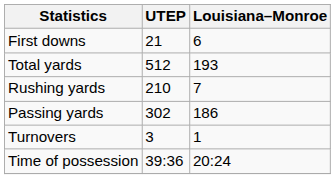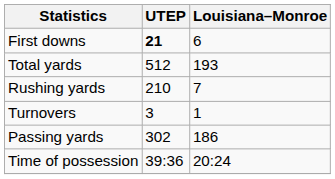First downs | UTEP: normal -> bold
rows swapped: Passing yards <-> Turnovers
